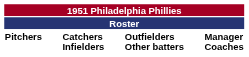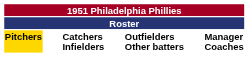Pitchers | column 1: no background -> gold background
